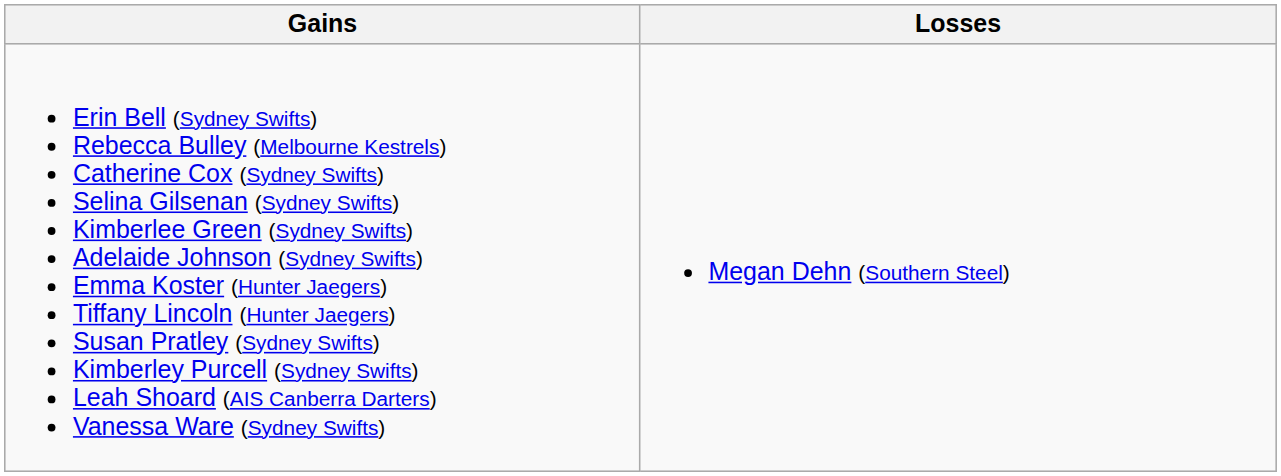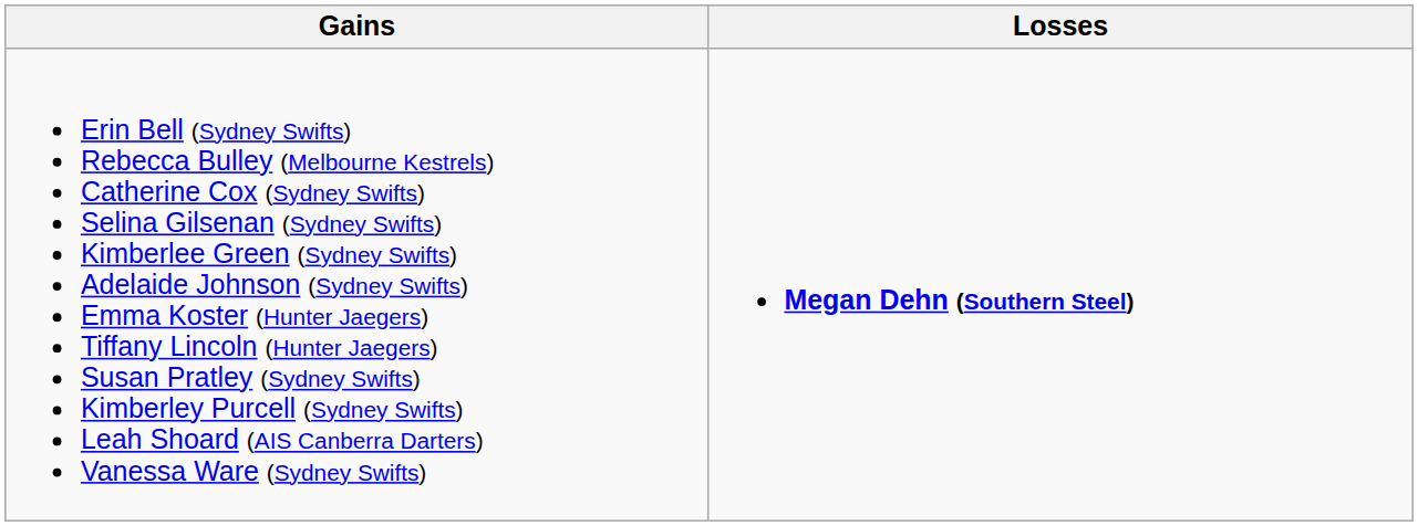row 2 | Losses: normal -> bold
